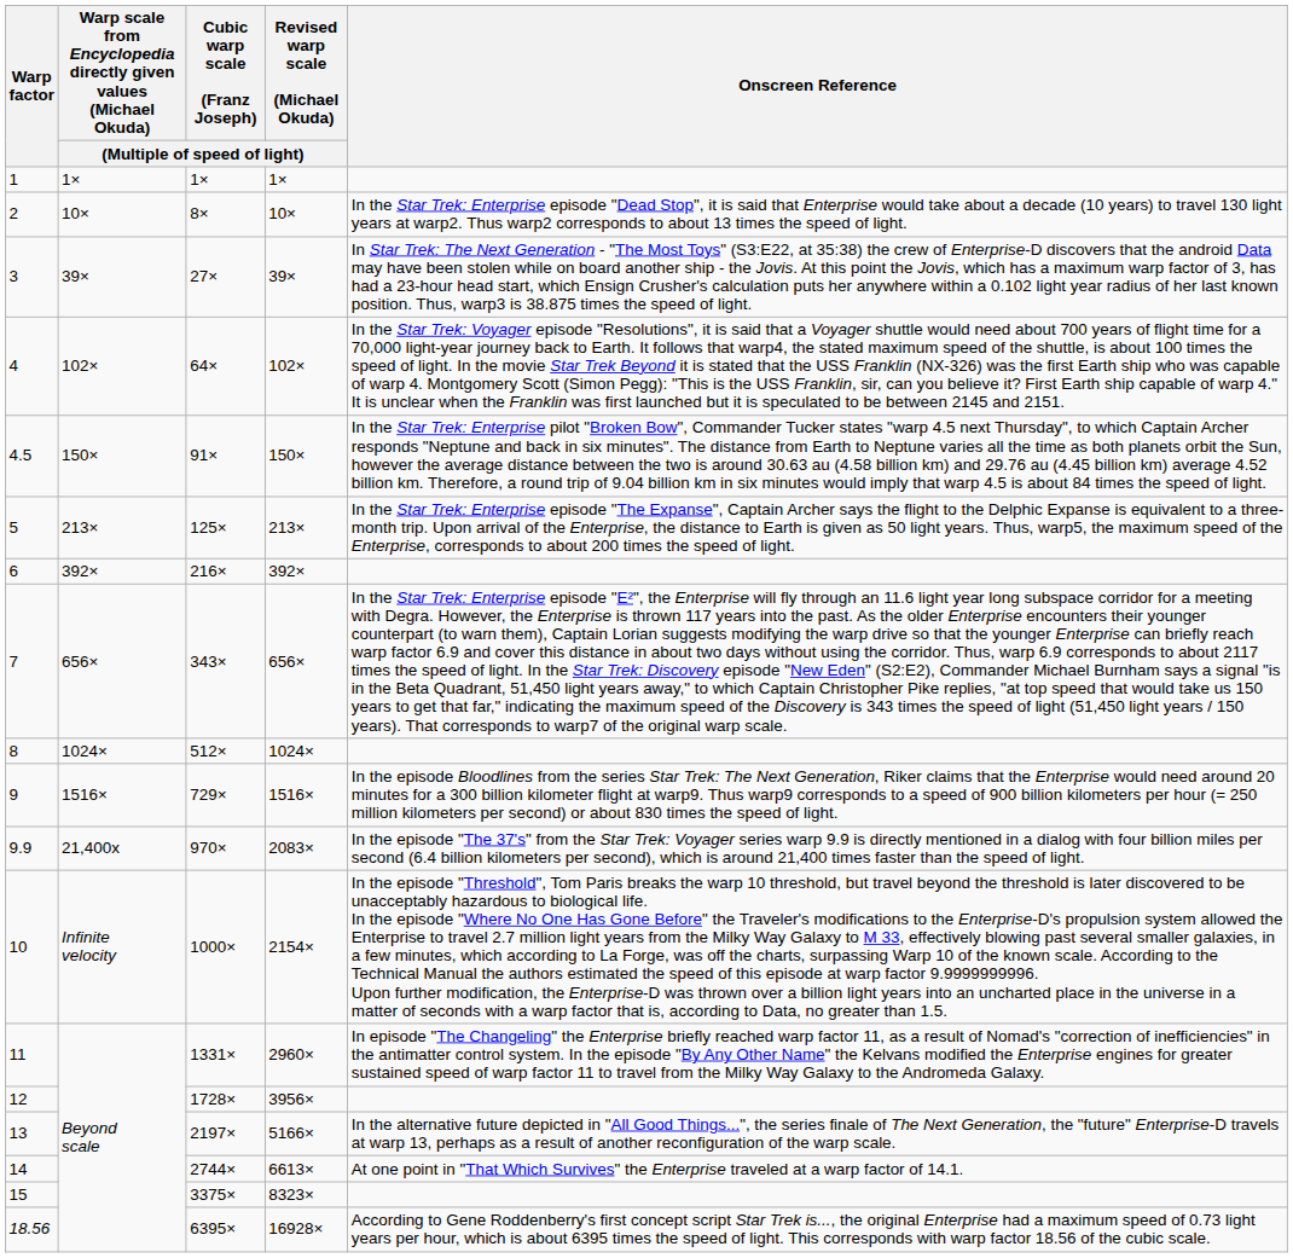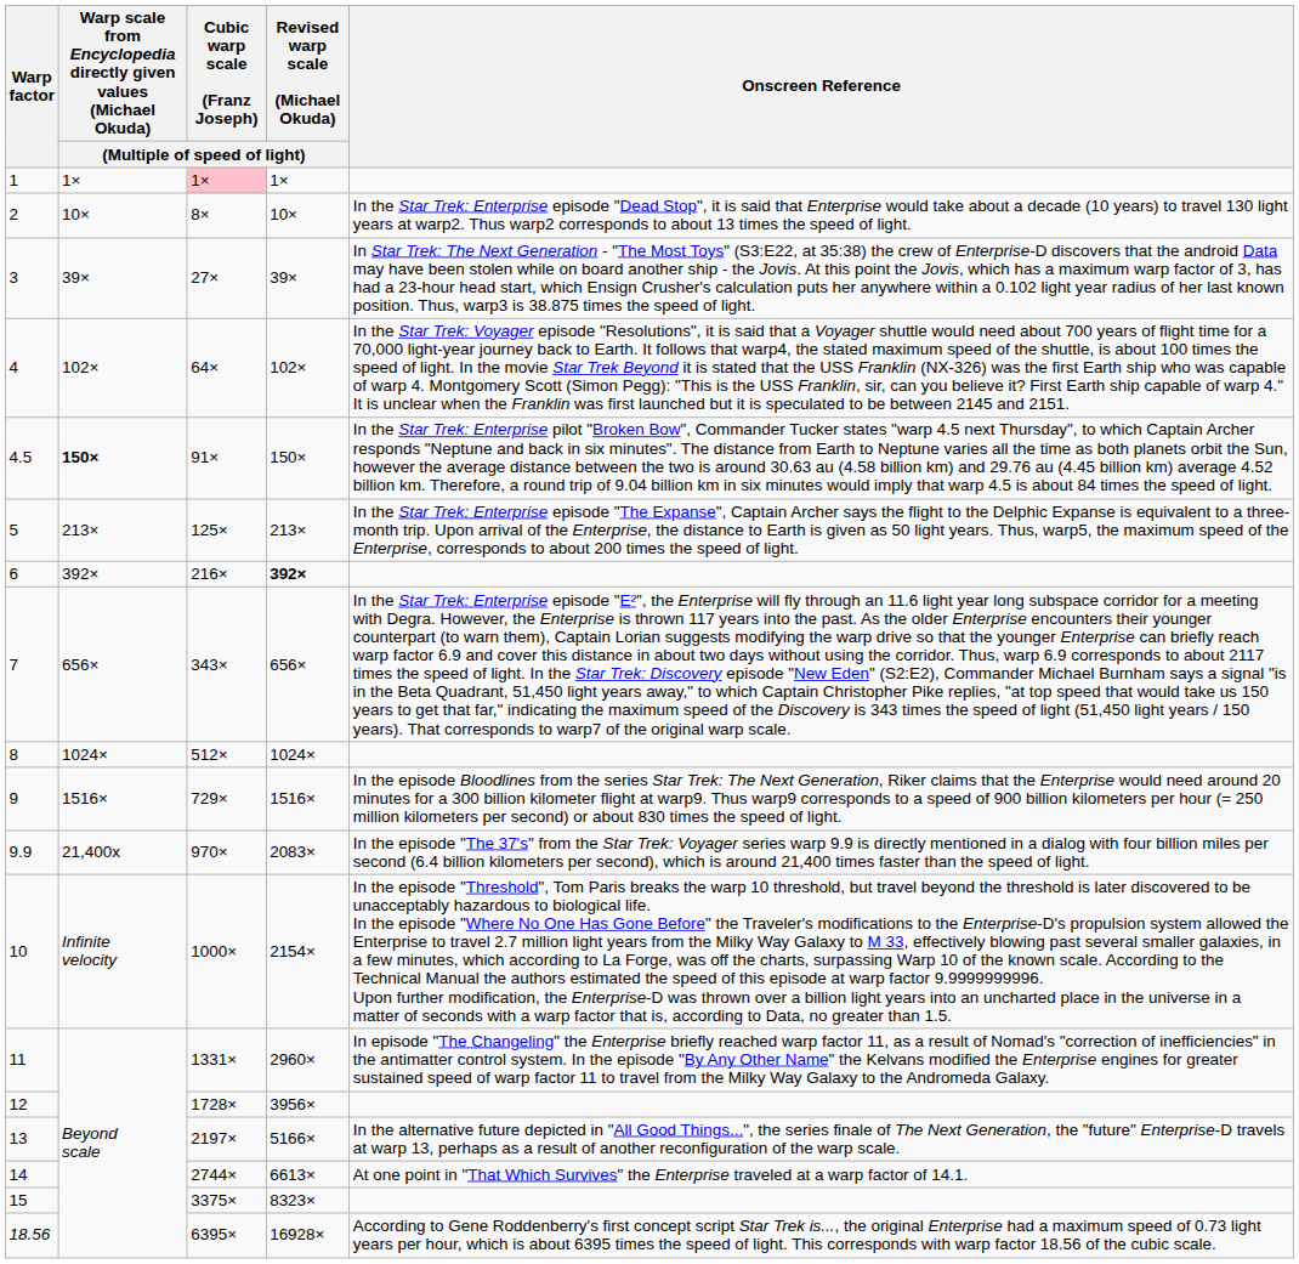1 | column 3: no background -> pink background
4.5 | column 2: normal -> bold
6 | column 4: normal -> bold
